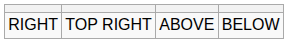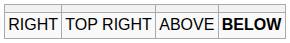RIGHT | column 4: normal -> bold
